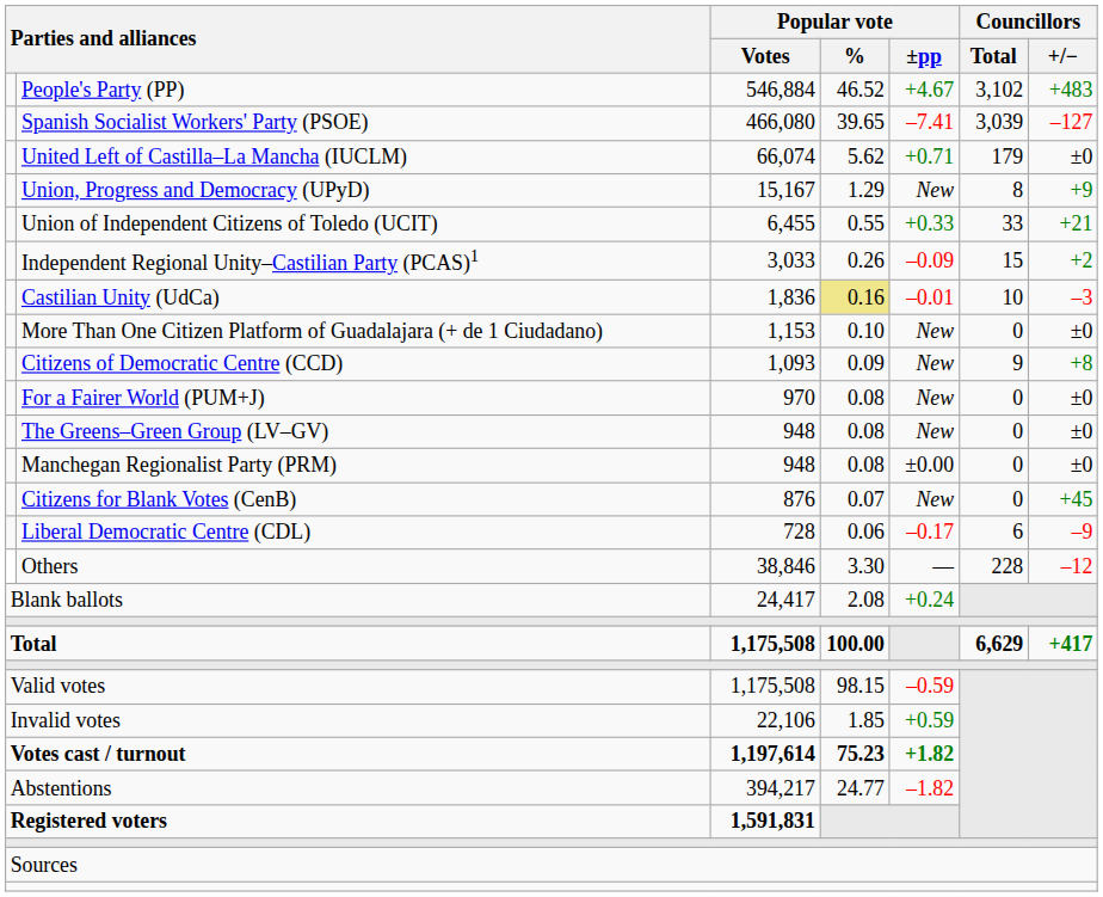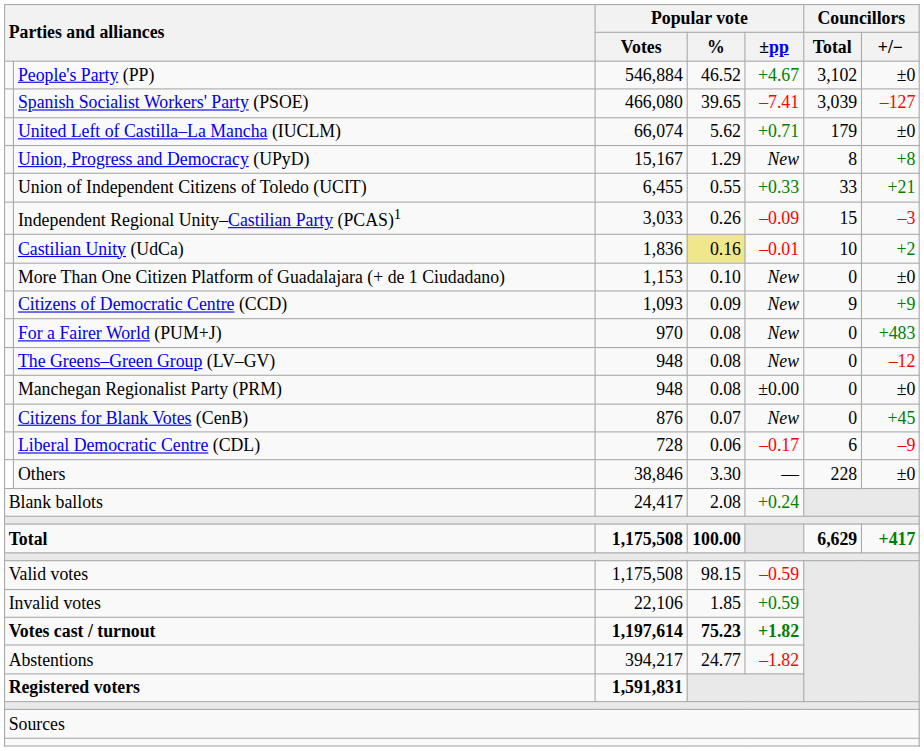People's Party (PP) | Councillors / +/−: +483 -> ±0
Union, Progress and Democracy (UPyD) | Councillors / +/−: +9 -> +8
Independent Regional Unity–Castilian Party (PCAS)1 | Councillors / +/−: +2 -> –3
Castilian Unity (UdCa) | Councillors / +/−: –3 -> +2
Citizens of Democratic Centre (CCD) | Councillors / +/−: +8 -> +9
For a Fairer World (PUM+J) | Councillors / +/−: ±0 -> +483
The Greens–Green Group (LV–GV) | Councillors / +/−: ±0 -> –12
Others | Councillors / +/−: –12 -> ±0
